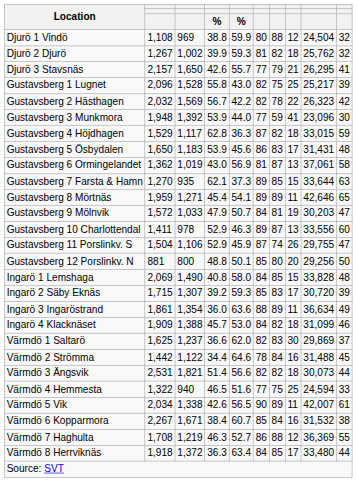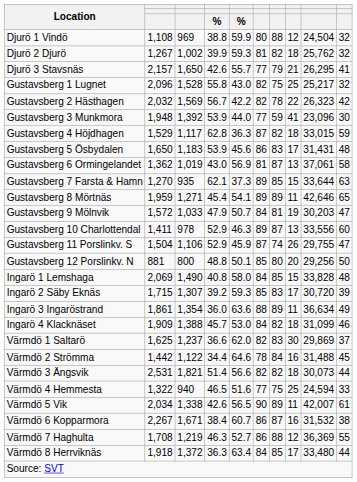Gustavsberg 1 Lugnet | column 10: 39 -> 32
Värmdö 6 Kopparmora | column 6: 85 -> 86
Värmdö 6 Kopparmora | column 7: 84 -> 87
